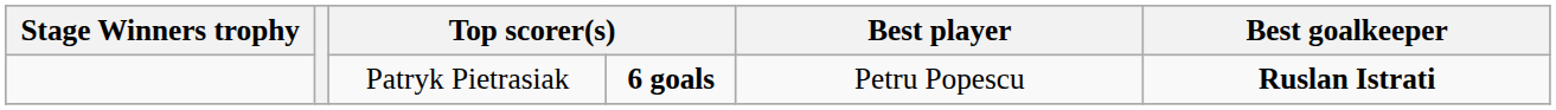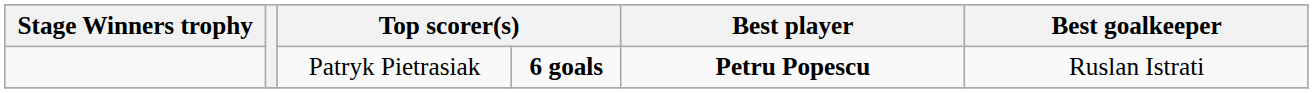Patryk Pietrasiak | Best player: normal -> bold
Patryk Pietrasiak | Best goalkeeper: bold -> normal
